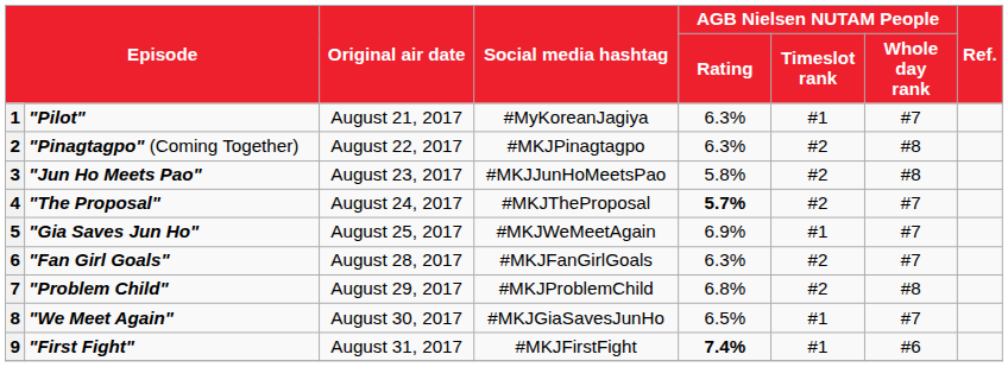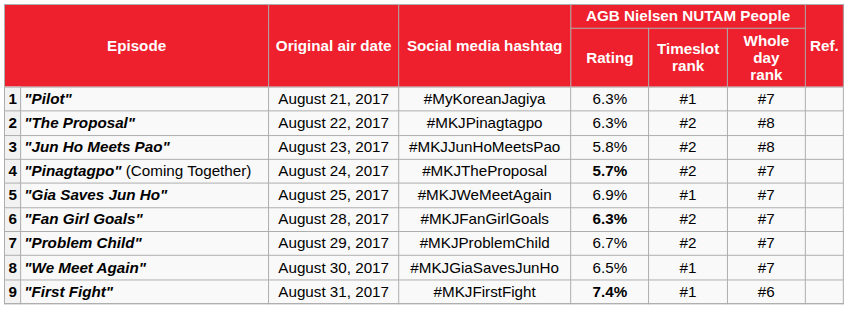2 | column 2: "Pinagtagpo" (Coming Together) -> "The Proposal"
4 | column 2: "The Proposal" -> "Pinagtagpo" (Coming Together)
6 | AGB Nielsen NUTAM People / Rating: normal -> bold
7 | AGB Nielsen NUTAM People / Rating: 6.8% -> 6.7%
7 | AGB Nielsen NUTAM People / Whole day rank: #8 -> #7
